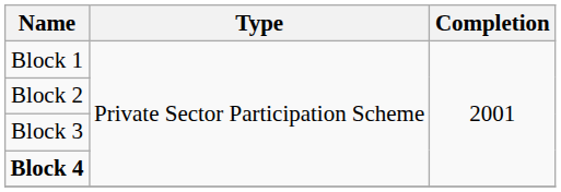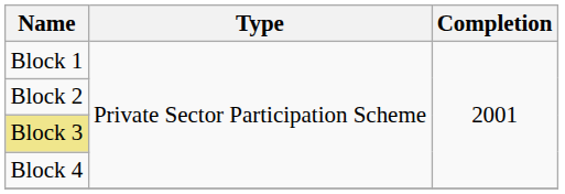Block 3 | Name: no background -> khaki background
Block 4 | Name: bold -> normal
